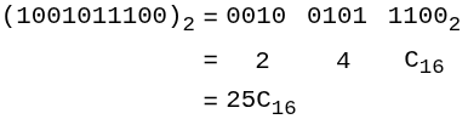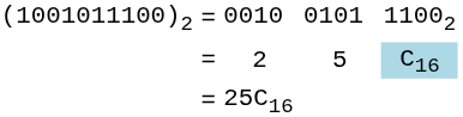2 | column 4: 4 -> 5
2 | column 5: no background -> lightblue background
